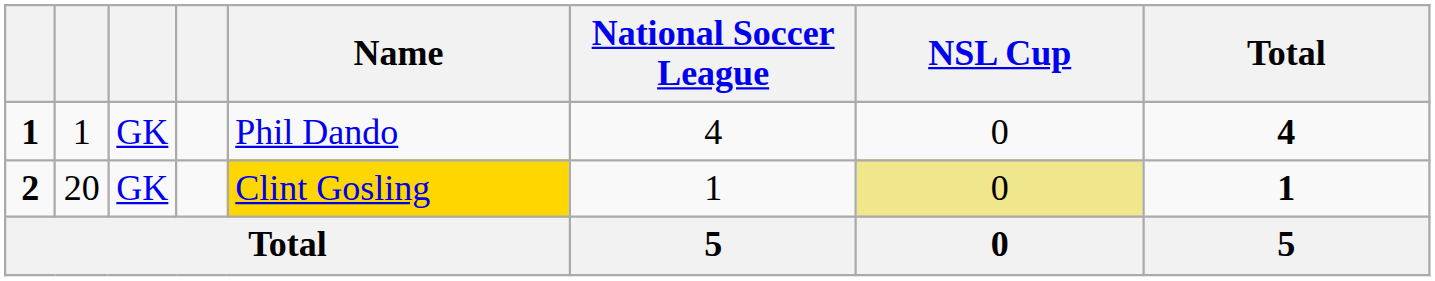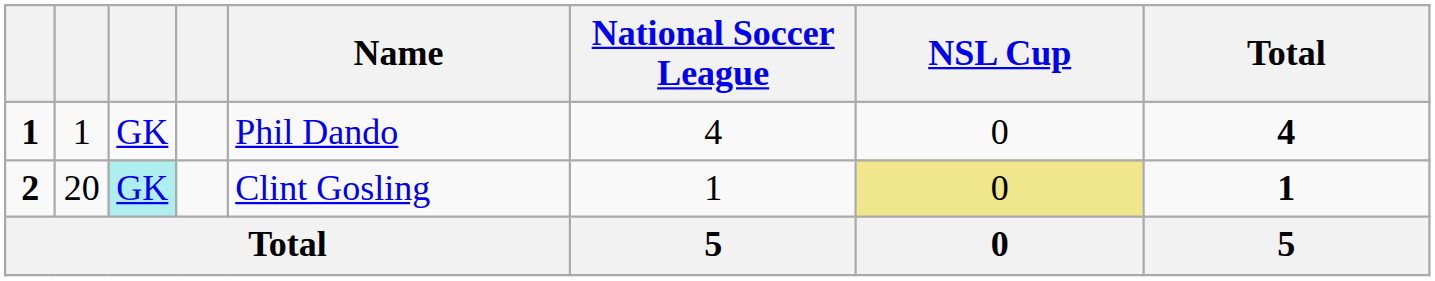2 | column 3: no background -> paleturquoise background
2 | Name: gold background -> no background
